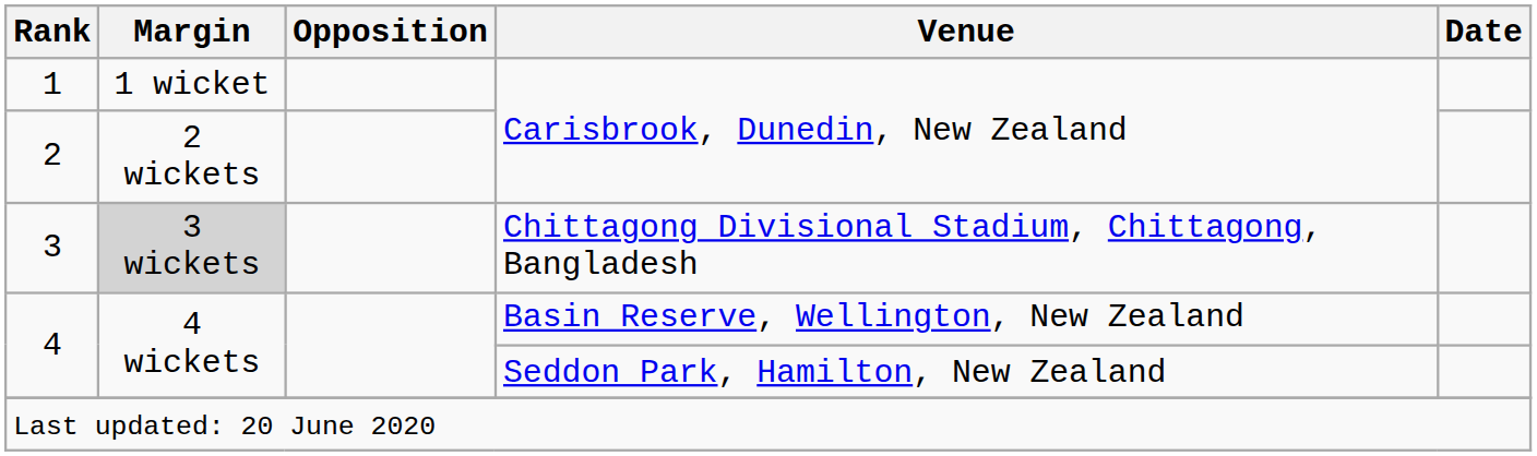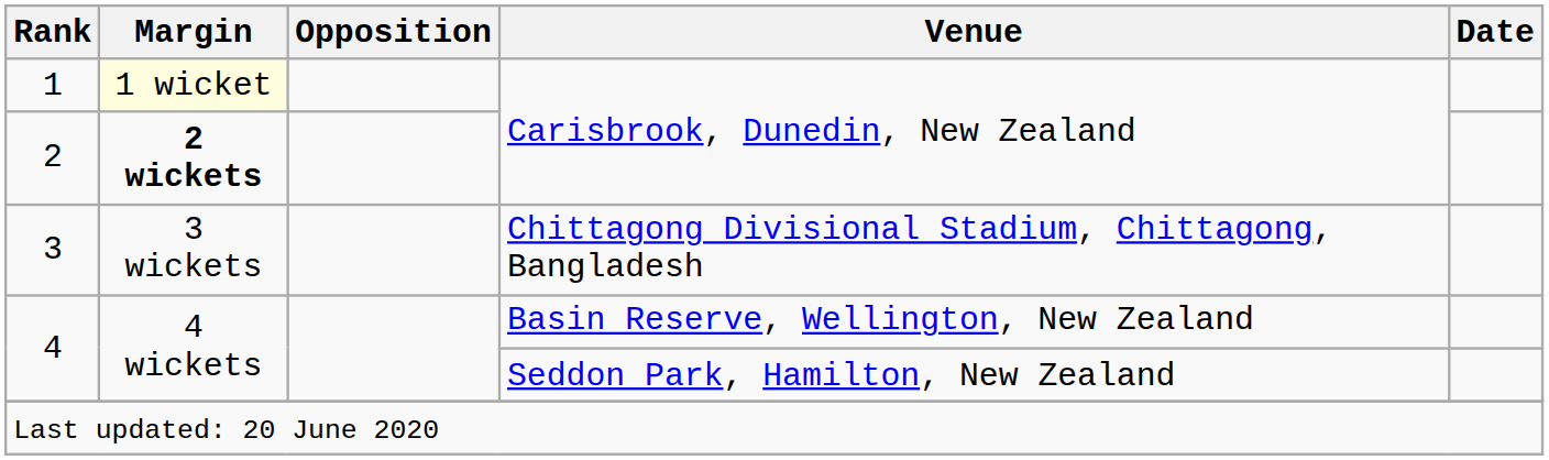1 | Margin: no background -> lightyellow background
2 | Margin: normal -> bold
3 | Margin: lightgrey background -> no background
